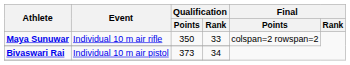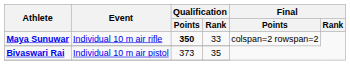Maya Sunuwar | Qualification / Points: normal -> bold
Bivaswari Rai | Qualification / Rank: 34 -> 35
